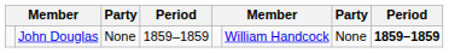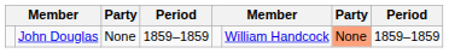John Douglas | column 7: no background -> lightsalmon background
John Douglas | column 8: bold -> normal
